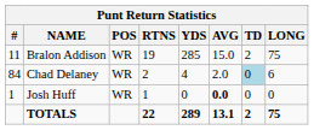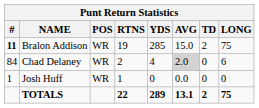Bralon Addison | #: normal -> bold
Chad Delaney | AVG: no background -> lightgrey background
Chad Delaney | TD: lightblue background -> no background
Josh Huff | AVG: bold -> normal
